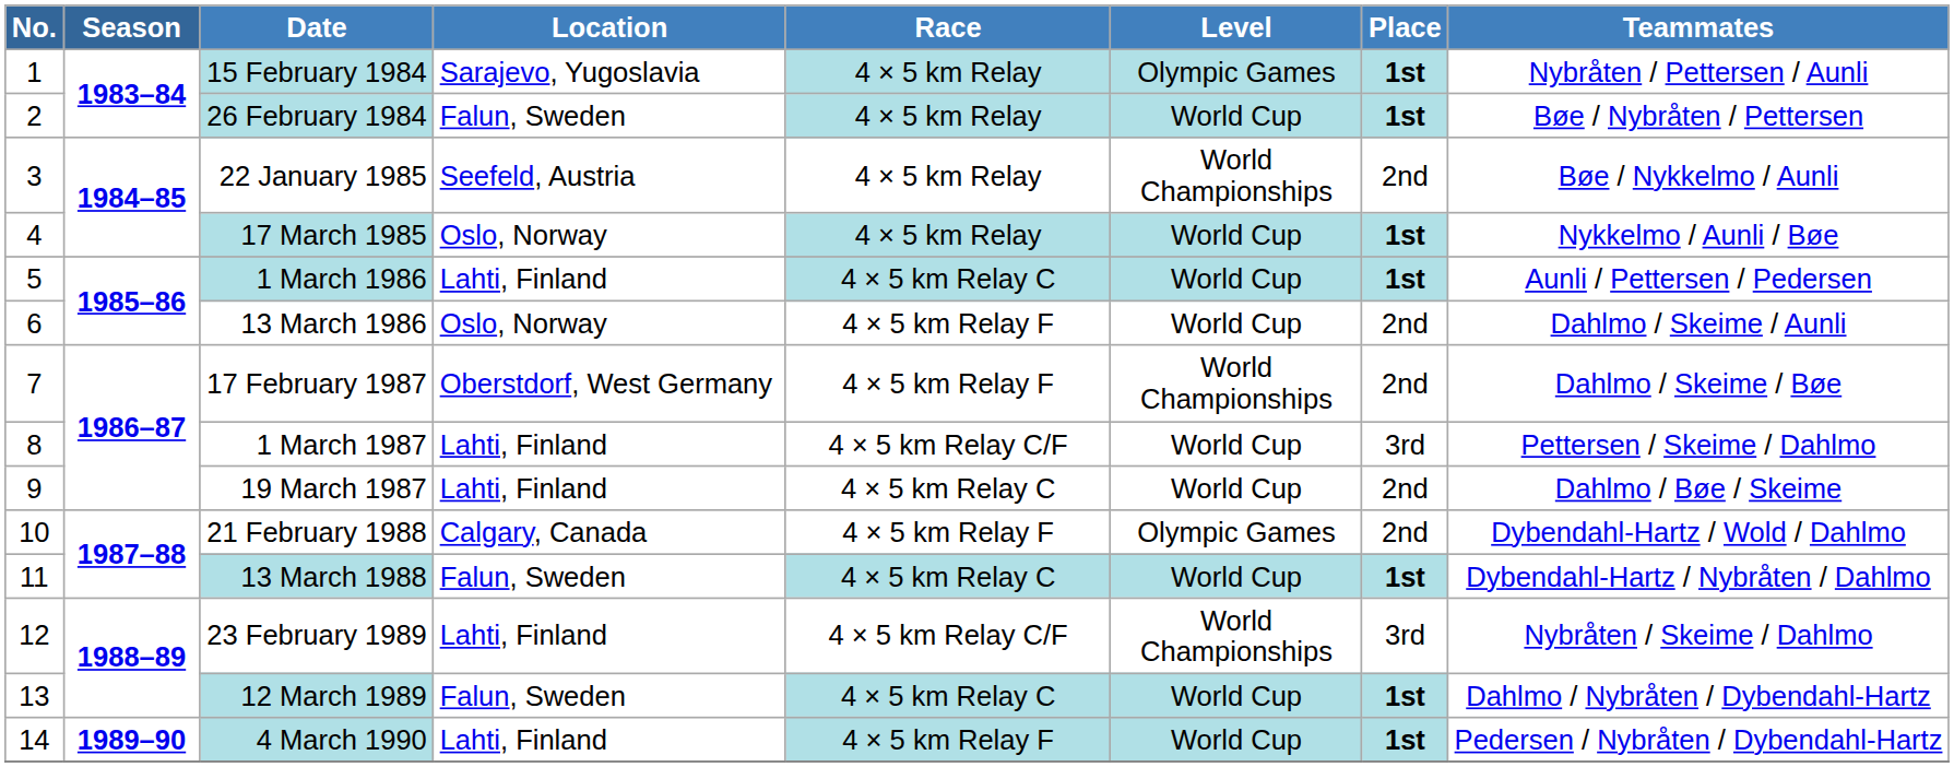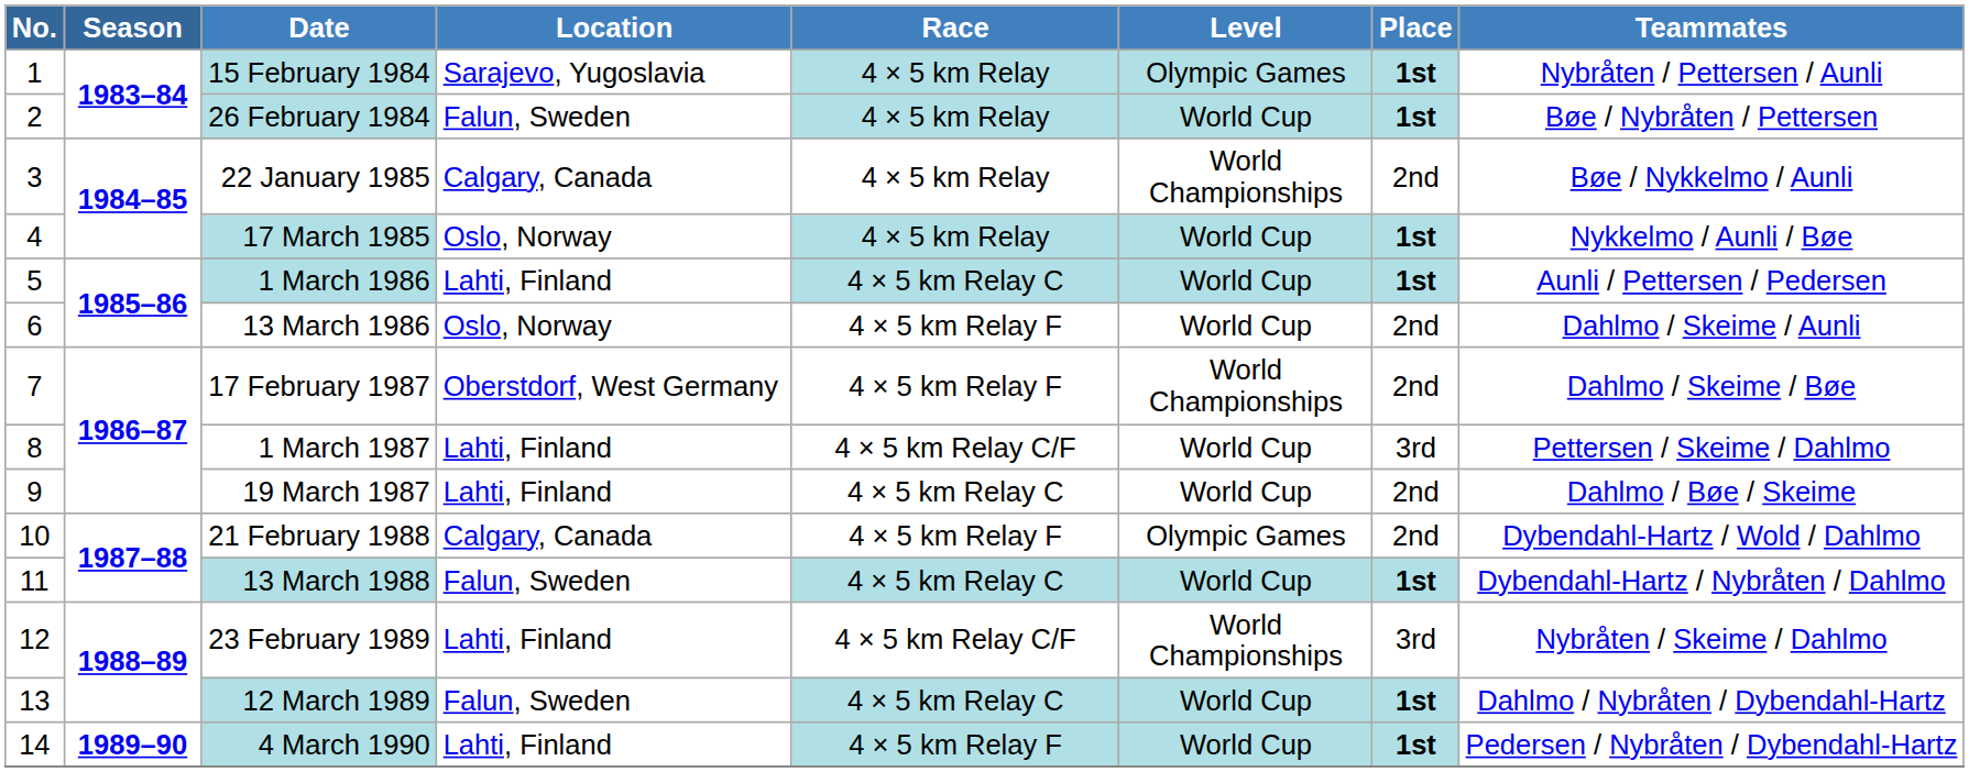22 January 1985 | Location: Seefeld, Austria -> Calgary, Canada
